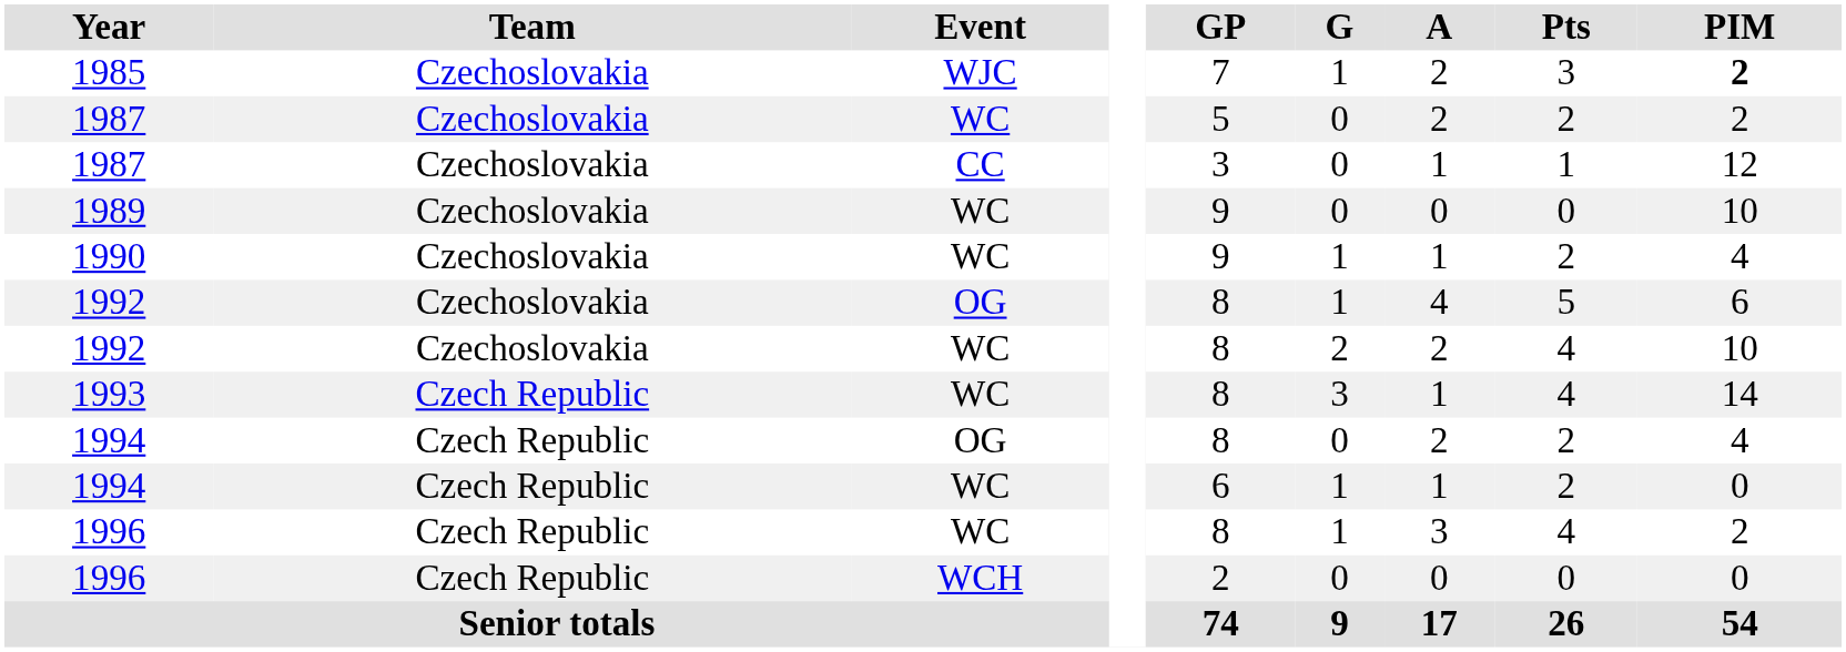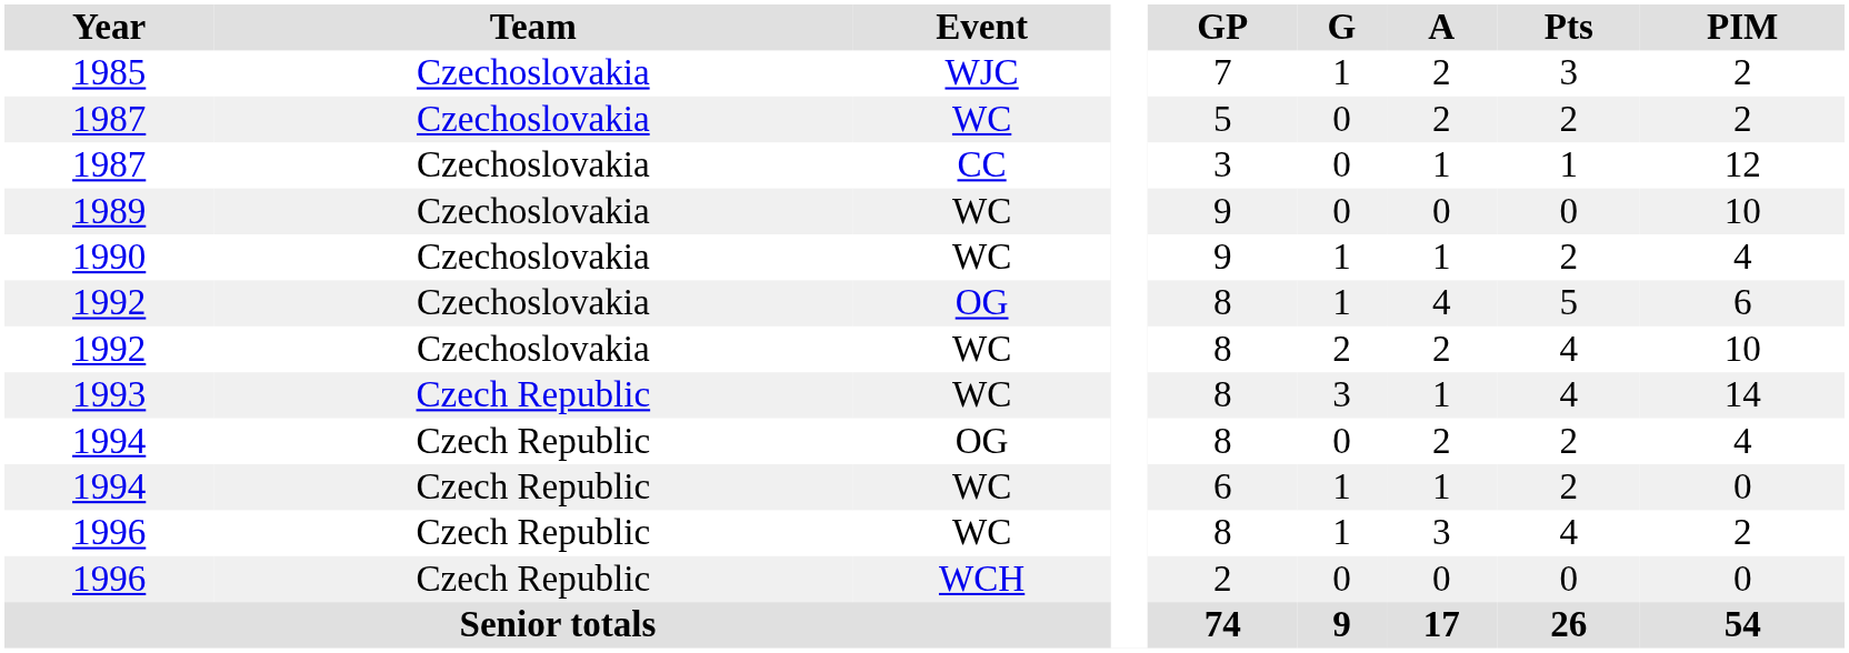1985 | PIM: bold -> normal
